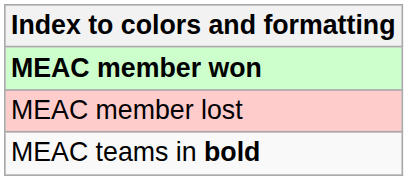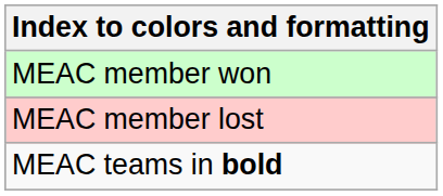row 2 | column 1: bold -> normal
